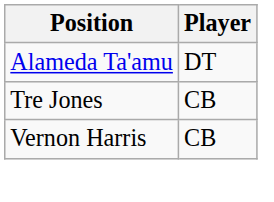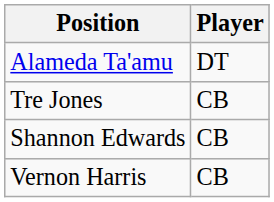+ row: Shannon Edwards | CB
